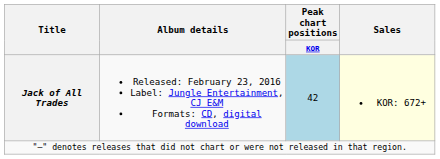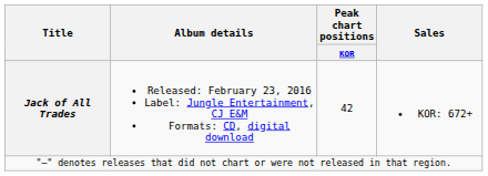row 3 | Peak chart positions / KOR: lightblue background -> no background
row 3 | Sales: lightyellow background -> no background
